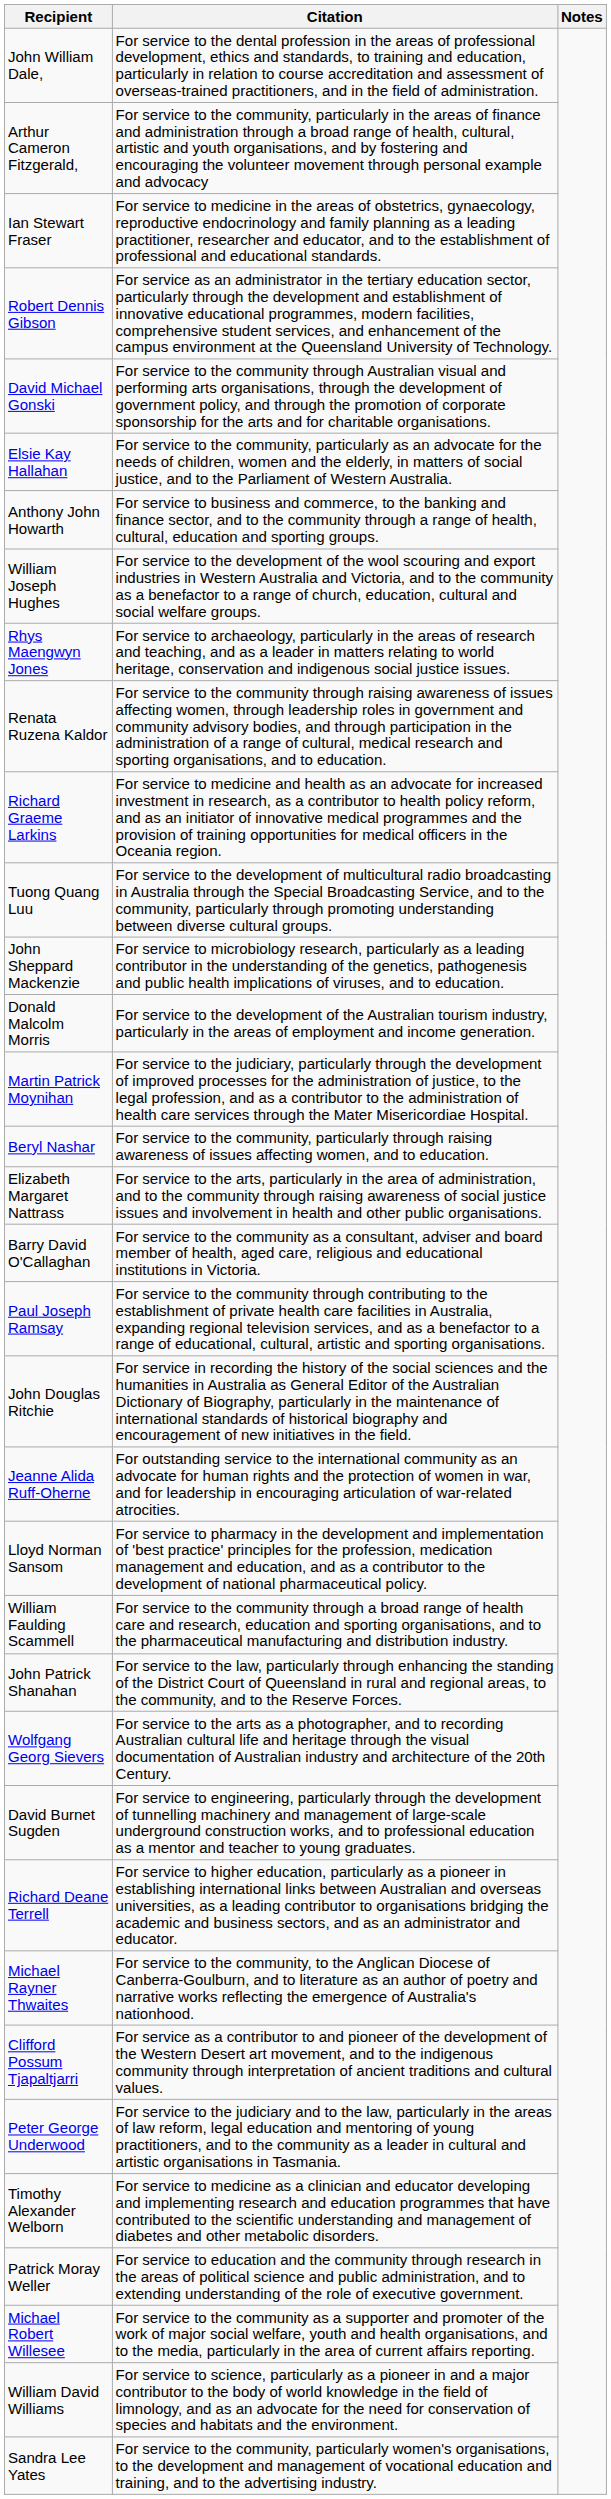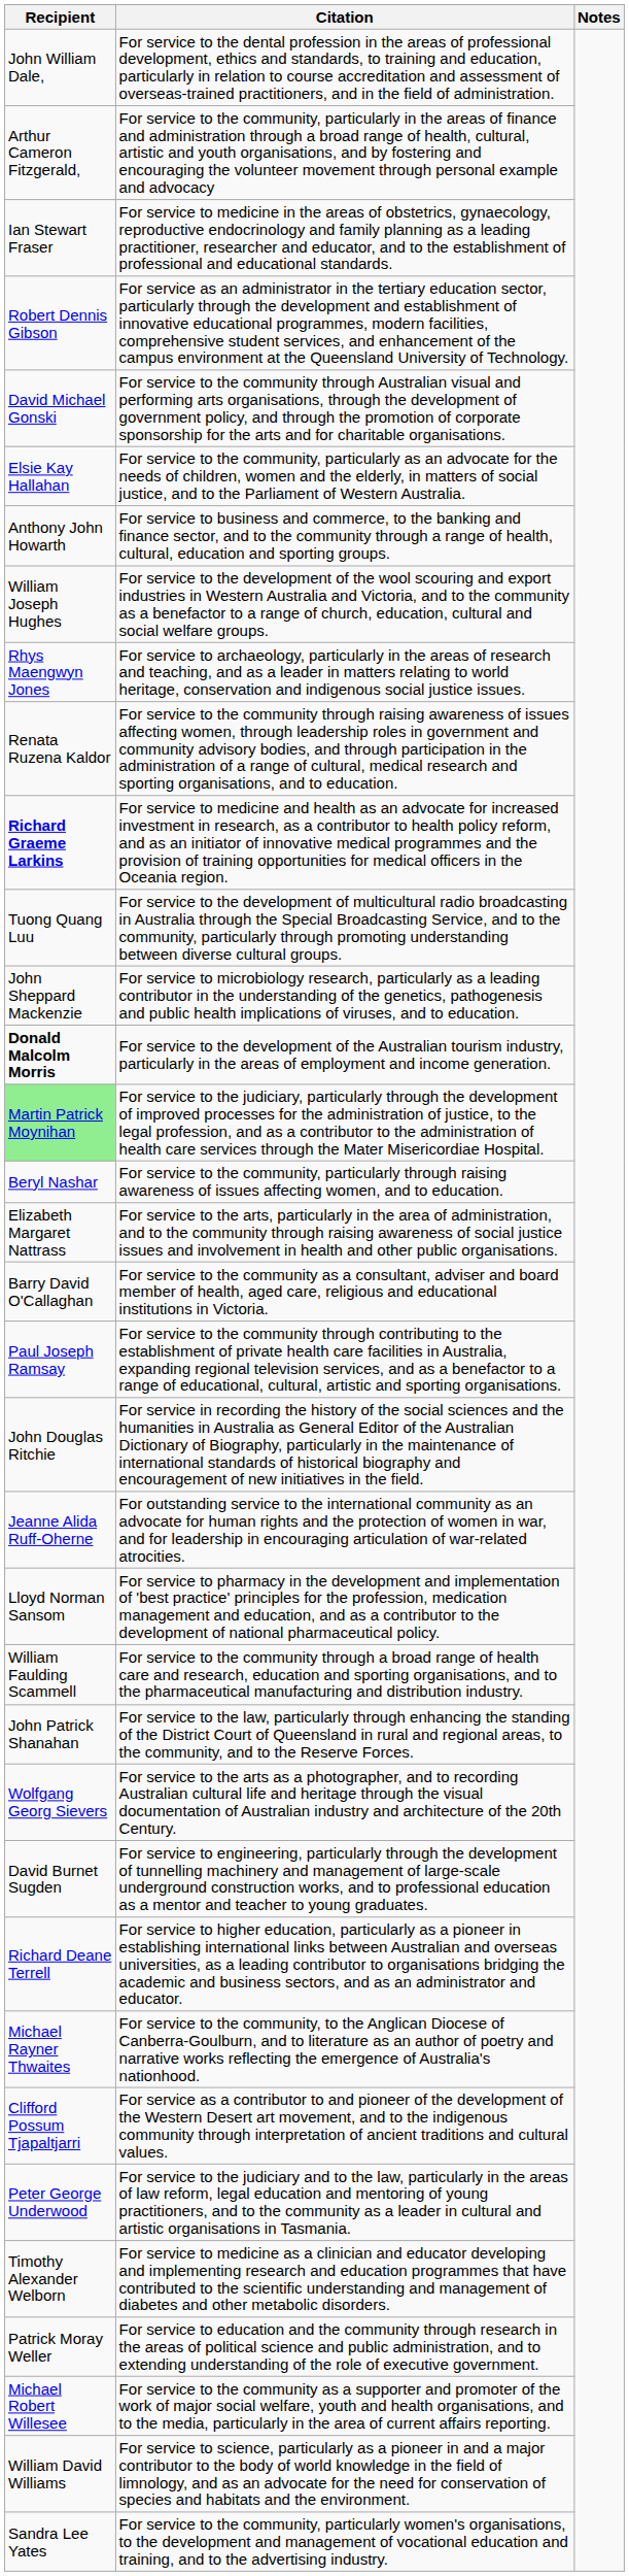Richard Graeme Larkins | Recipient: normal -> bold
Donald Malcolm Morris | Recipient: normal -> bold
Martin Patrick Moynihan | Recipient: no background -> lightgreen background
